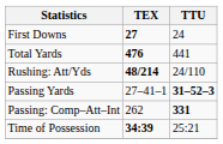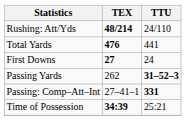rows swapped: First Downs <-> Rushing: Att/Yds
Passing Yards | TEX: 27–41–1 -> 262
Passing: Comp–Att–Int | TEX: 262 -> 27–41–1
